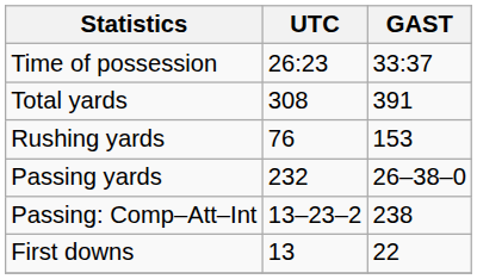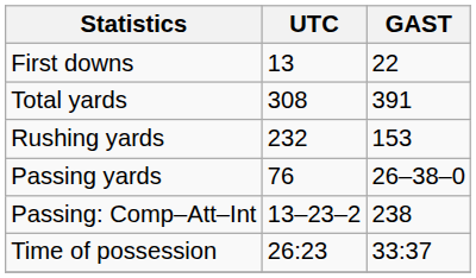rows swapped: First downs <-> Time of possession
Rushing yards | UTC: 76 -> 232
Passing yards | UTC: 232 -> 76
